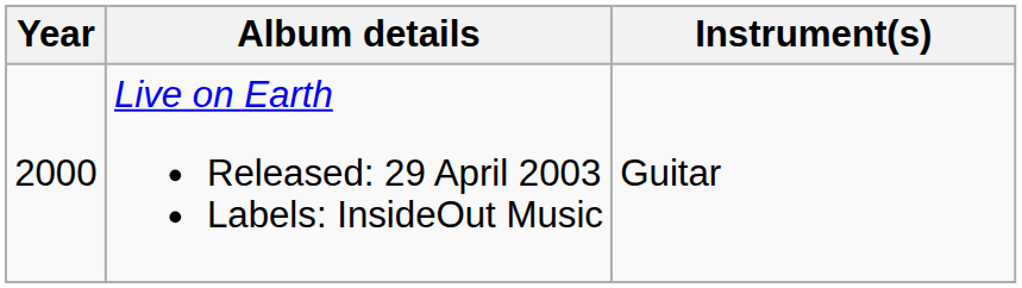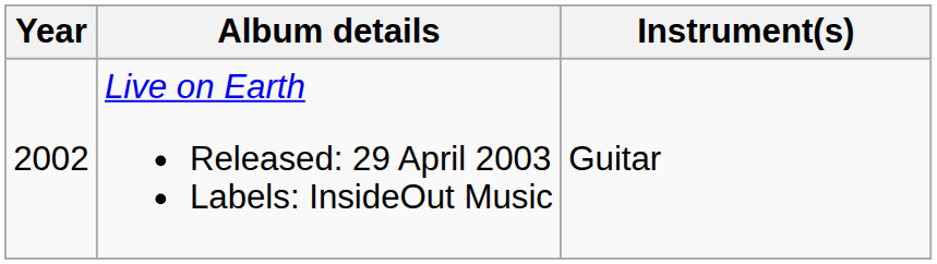row 2 | Year: 2000 -> 2002
